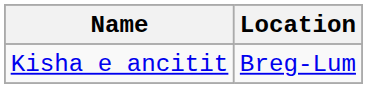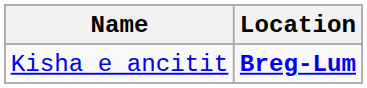Kisha e ancitit | Location: normal -> bold
